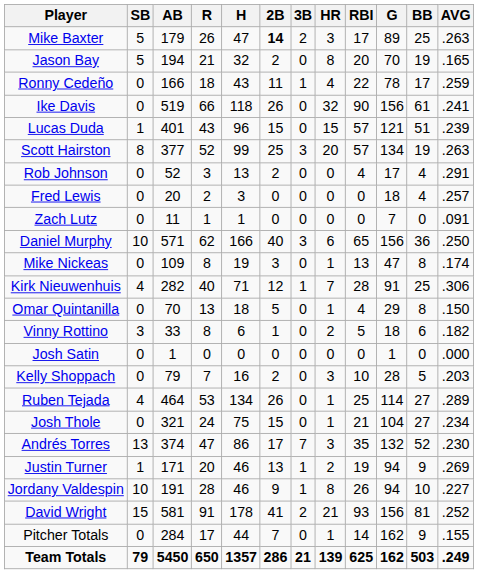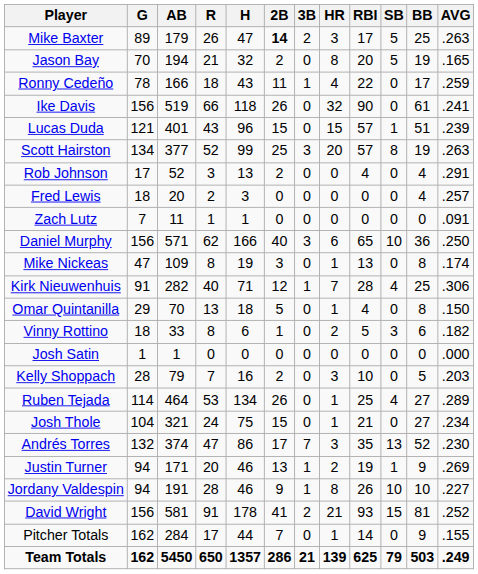columns swapped: G <-> SB
